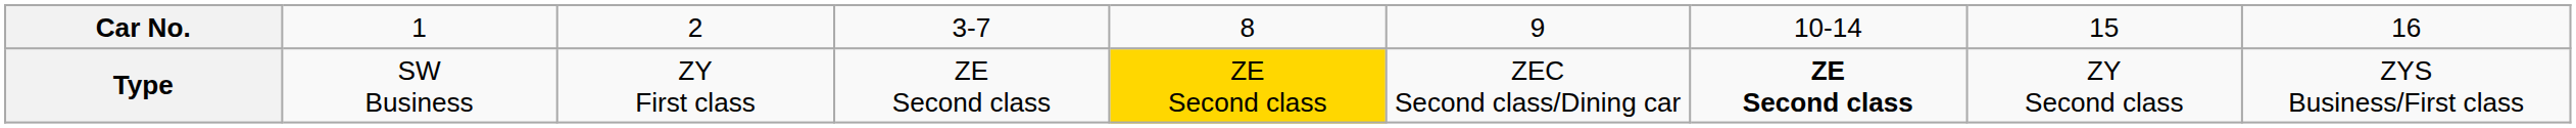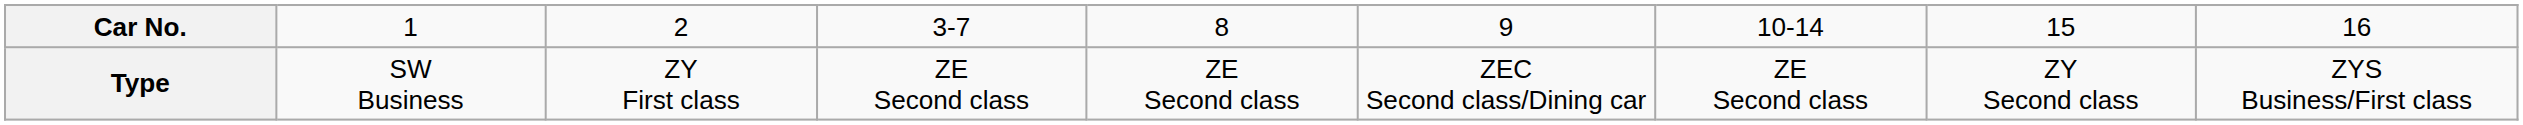Type | column 5: gold background -> no background
Type | column 7: bold -> normal
